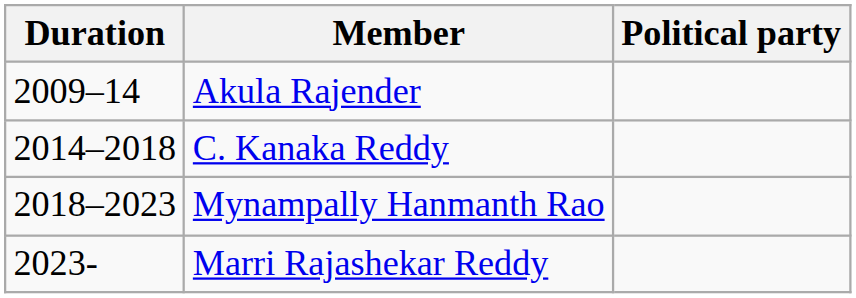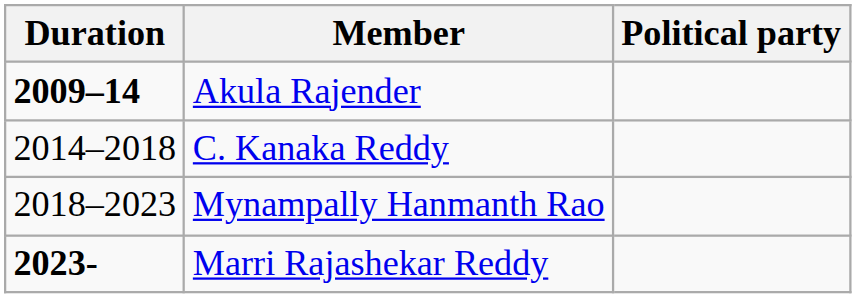Akula Rajender | Duration: normal -> bold
Marri Rajashekar Reddy | Duration: normal -> bold
